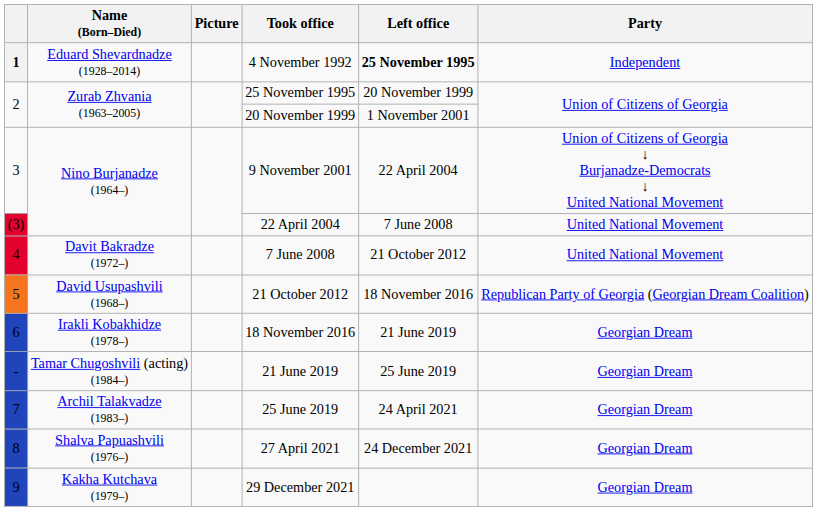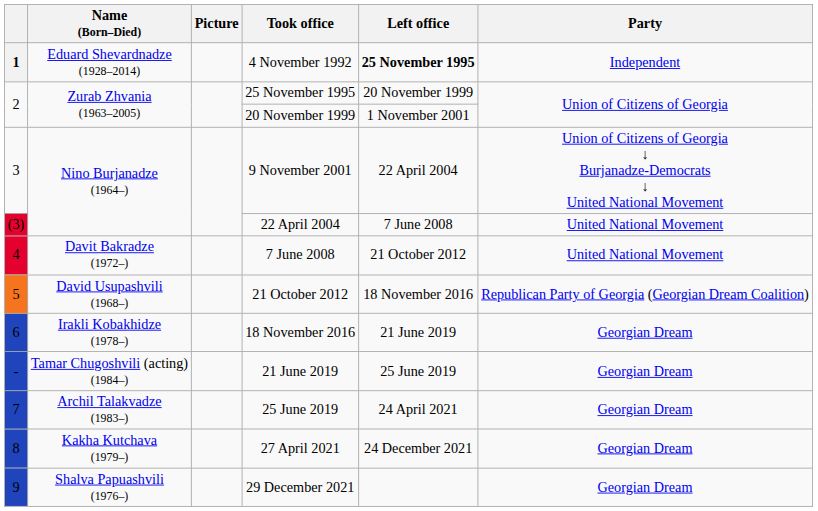27 April 2021 | Name (Born–Died): Shalva Papuashvili (1976–) -> Kakha Kutchava (1979–)
29 December 2021 | Name (Born–Died): Kakha Kutchava (1979–) -> Shalva Papuashvili (1976–)
